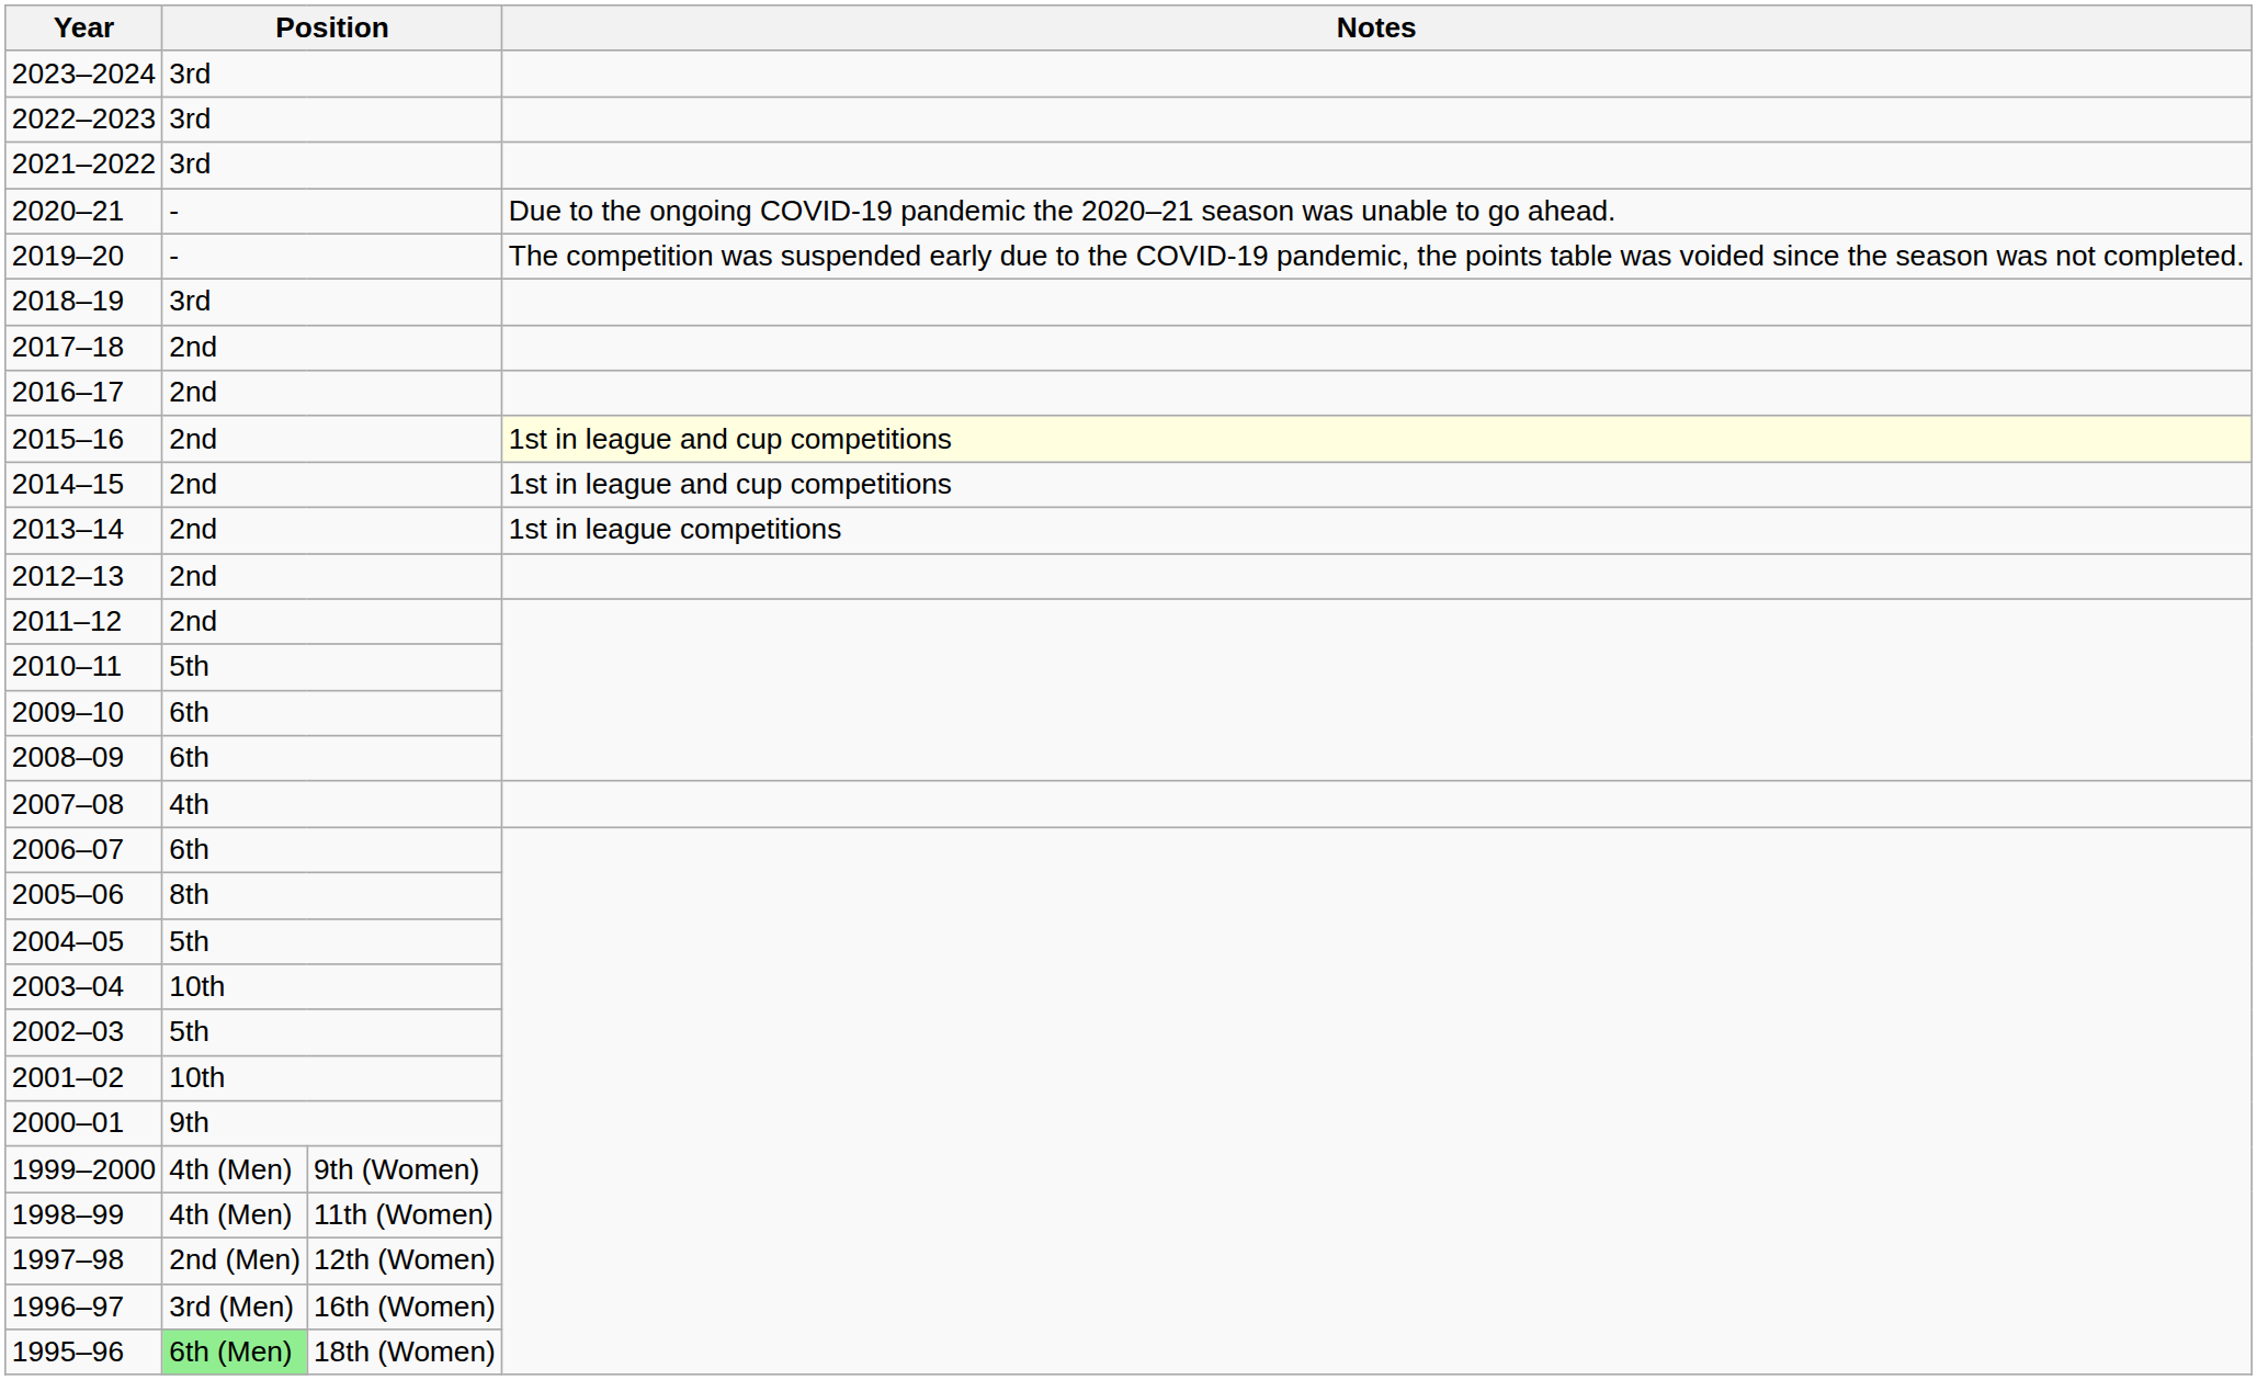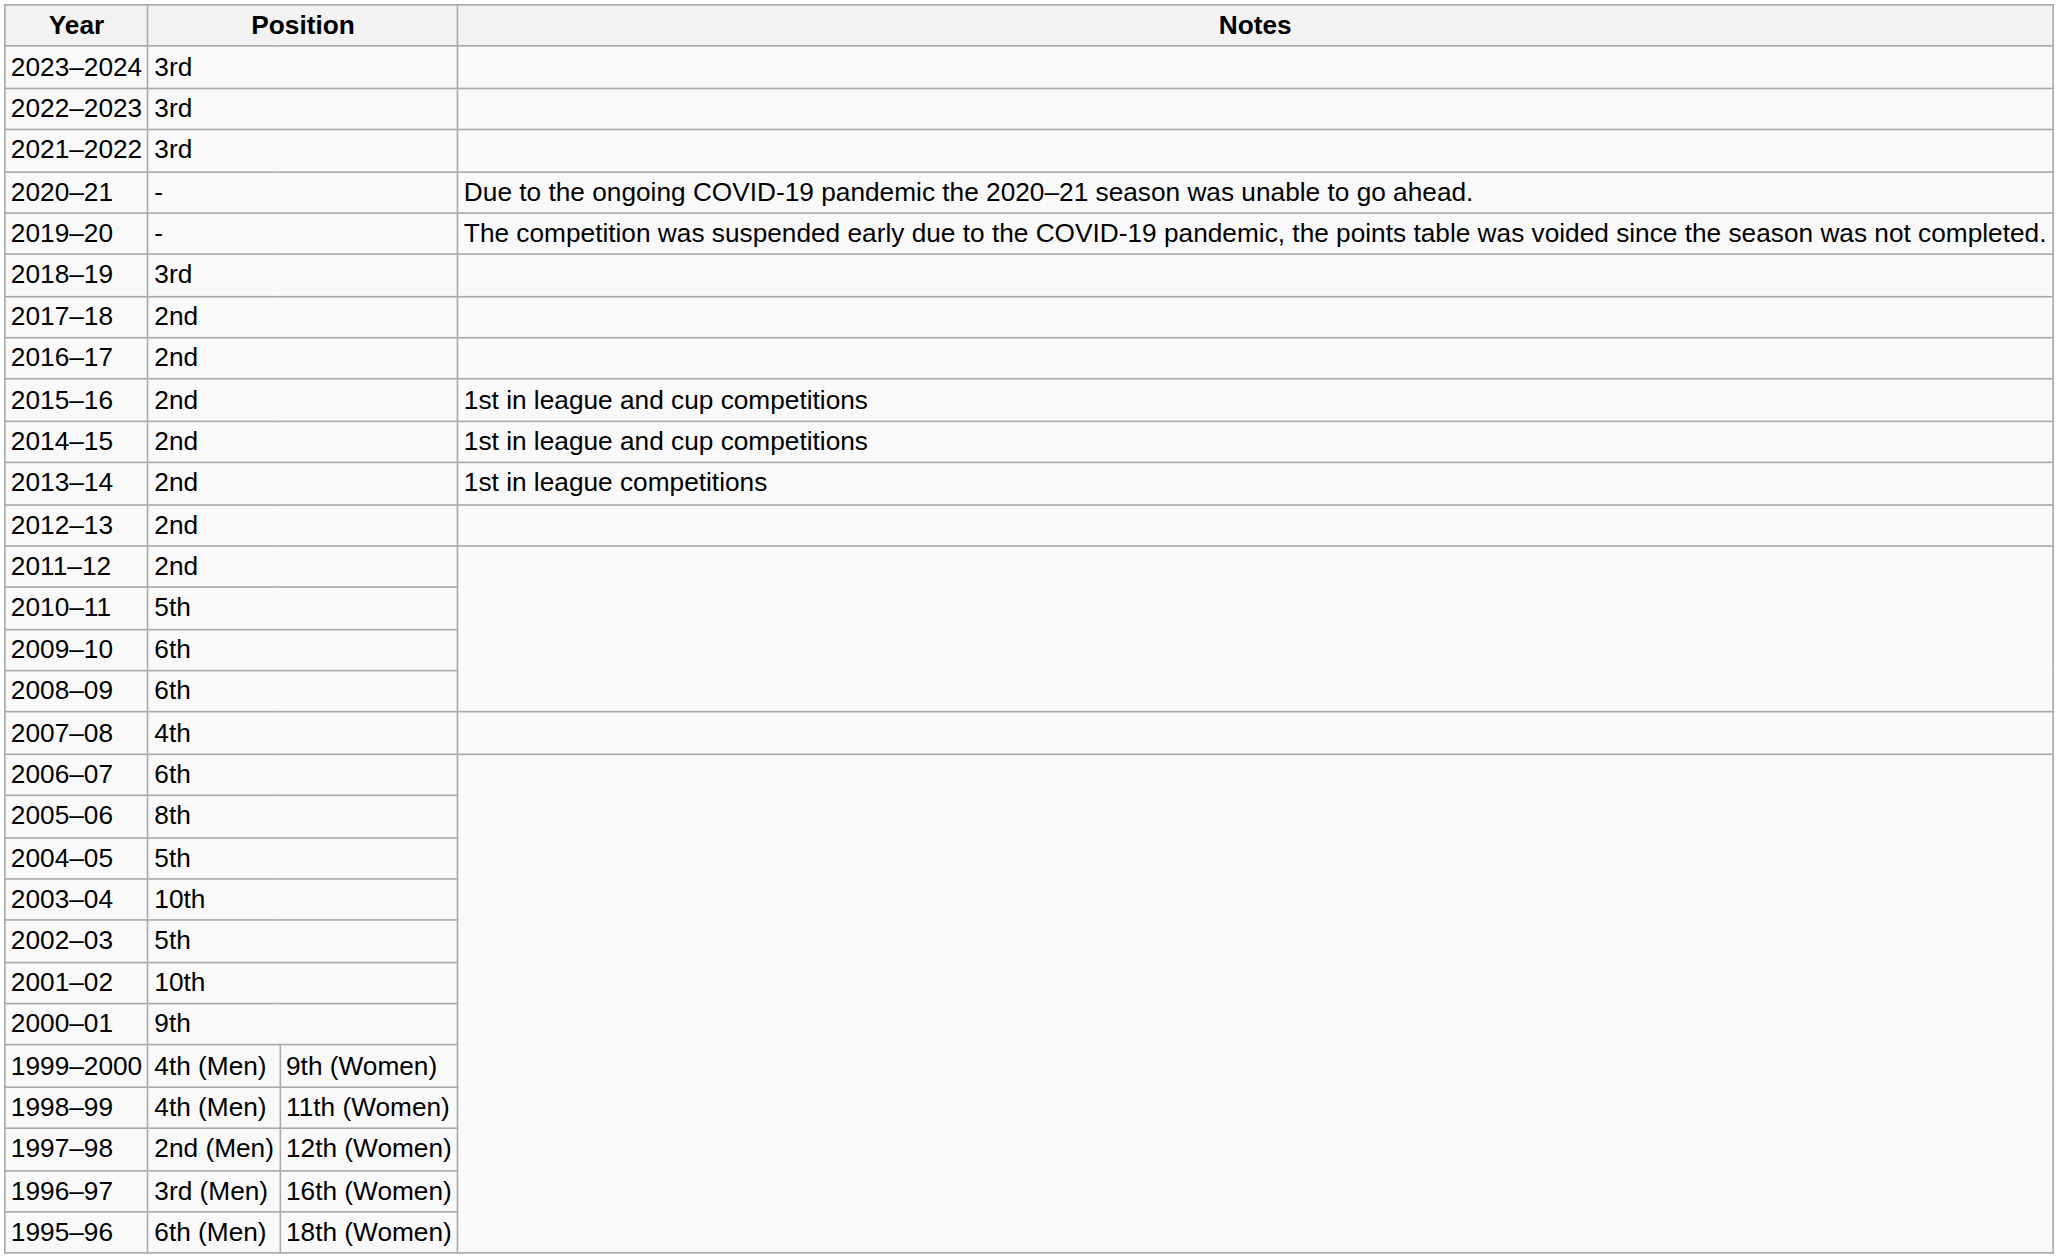2015–16 | Notes: lightyellow background -> no background
1995–96 | column 2: lightgreen background -> no background
